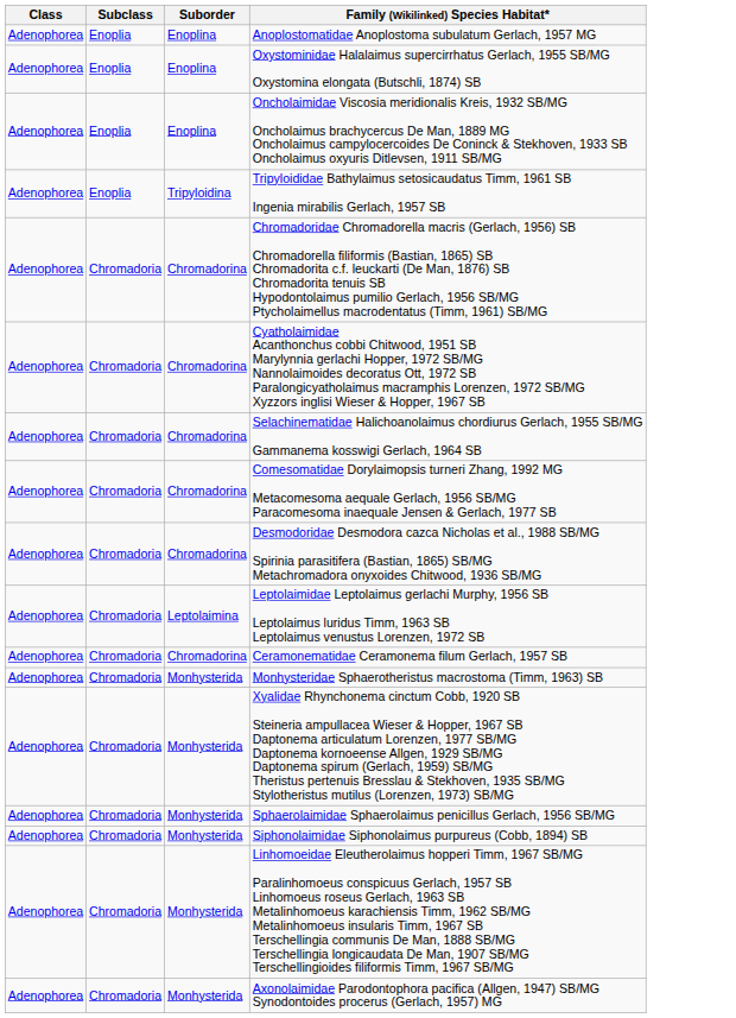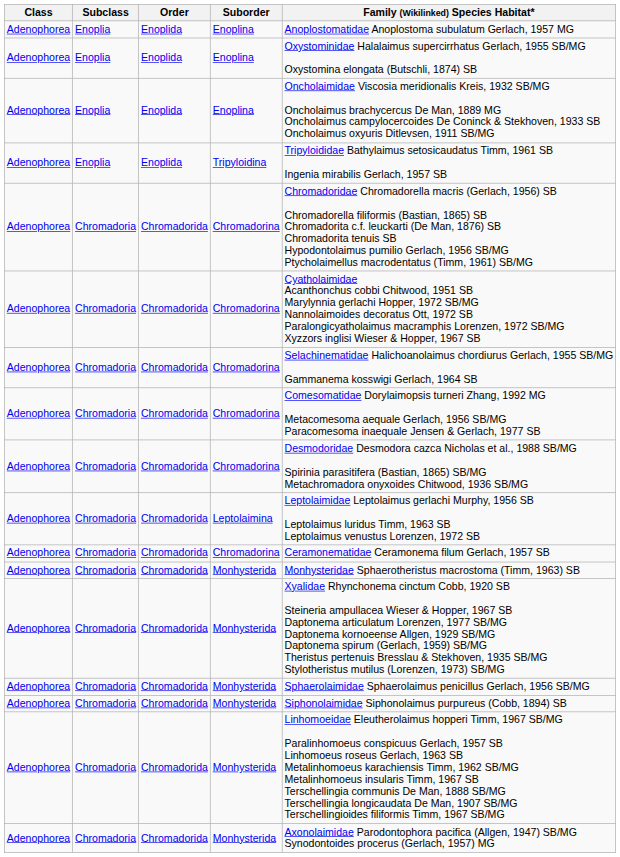+ column: Order | Enoplida | Enoplida | Enoplida | Enoplida | Chromadorida | Chromadorida | Chromadorida | Chromadorida | Chromadorida | Chromadorida | Chromadorida | Chromadorida | Chromadorida | Chromadorida | Chromadorida | Chromadorida | Chromadorida
